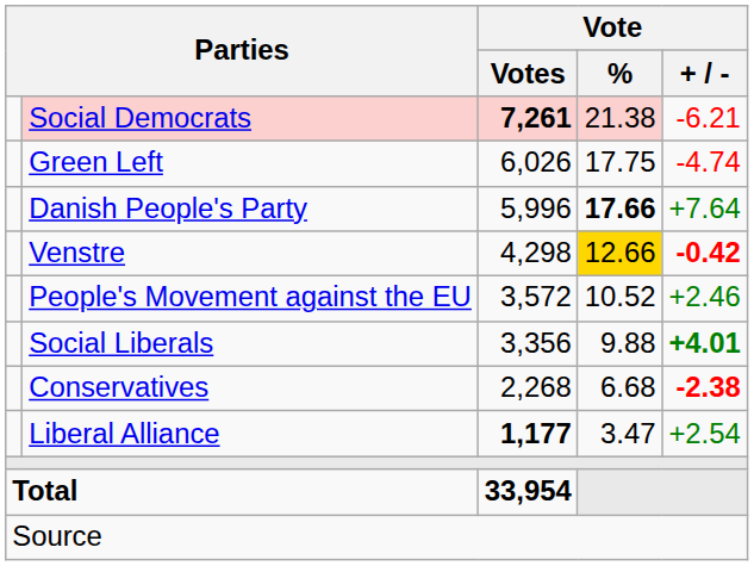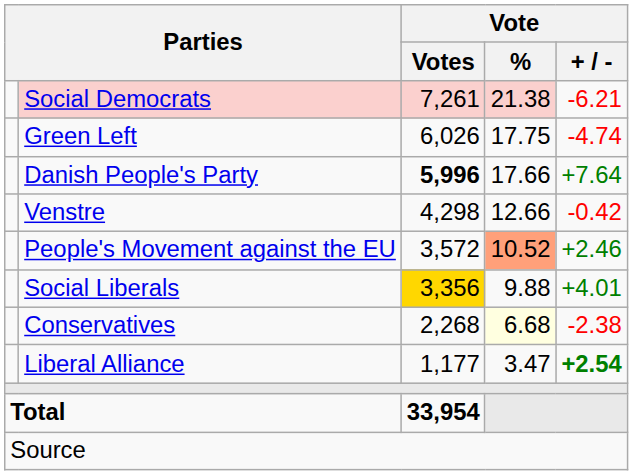Social Democrats | Vote / Votes: bold -> normal
Danish People's Party | Vote / Votes: normal -> bold
Danish People's Party | Vote / %: bold -> normal
Venstre | Vote / %: gold background -> no background
Venstre | Vote / + / -: bold -> normal
People's Movement against the EU | Vote / %: no background -> lightsalmon background
Social Liberals | Vote / Votes: no background -> gold background
Social Liberals | Vote / + / -: bold -> normal
Conservatives | Vote / %: no background -> lightyellow background
Conservatives | Vote / + / -: bold -> normal
Liberal Alliance | Vote / Votes: bold -> normal
Liberal Alliance | Vote / + / -: normal -> bold
